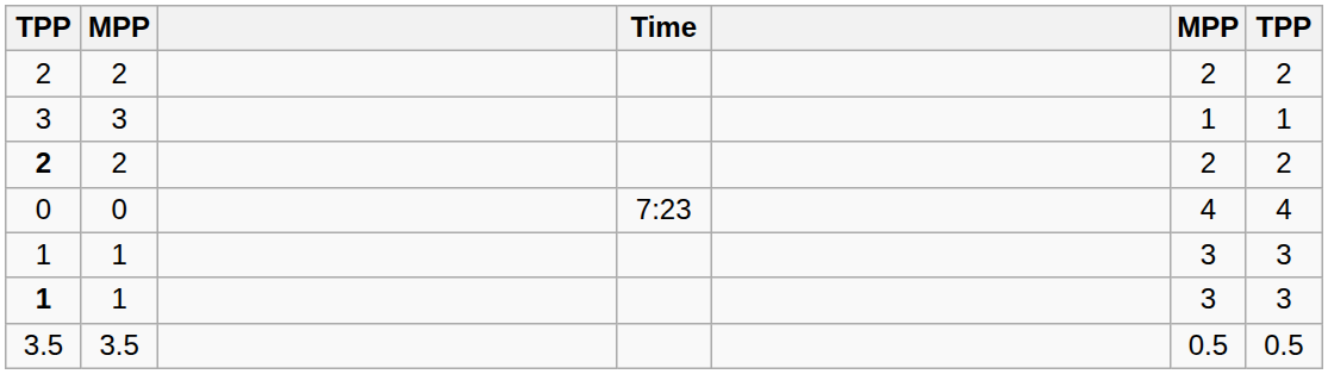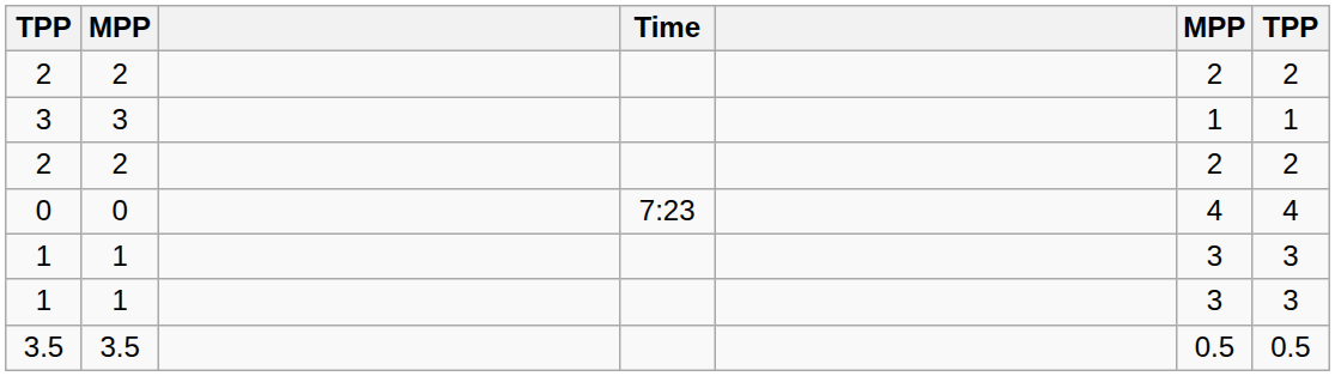row 4 | column 1: bold -> normal
row 7 | column 1: bold -> normal
